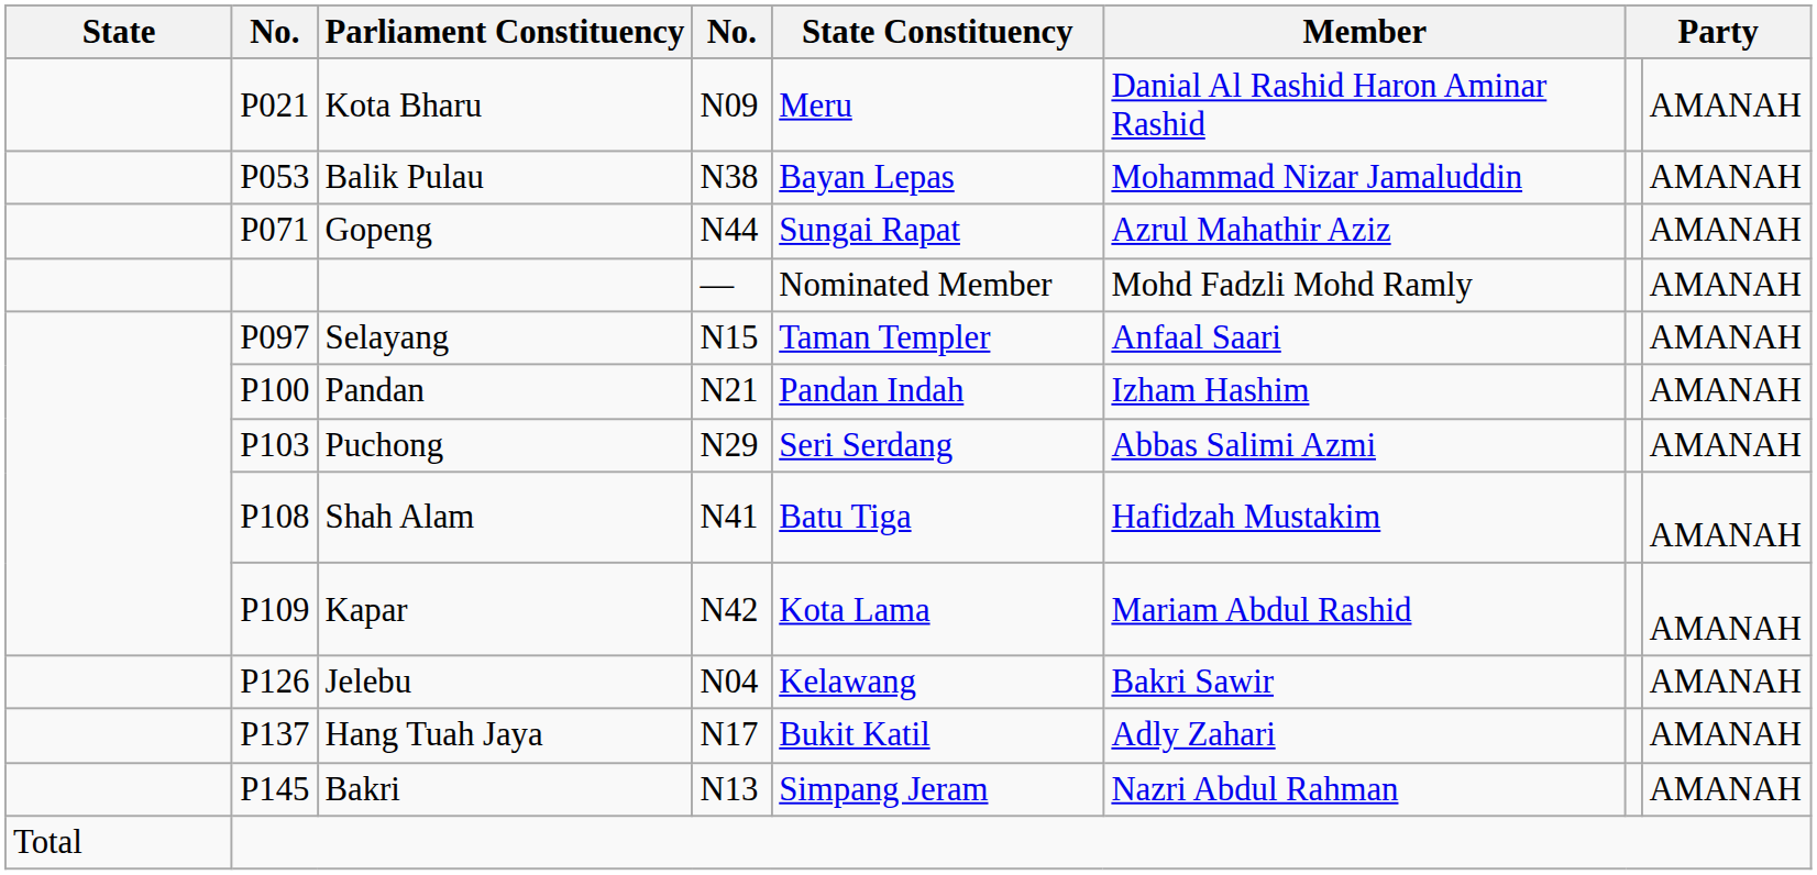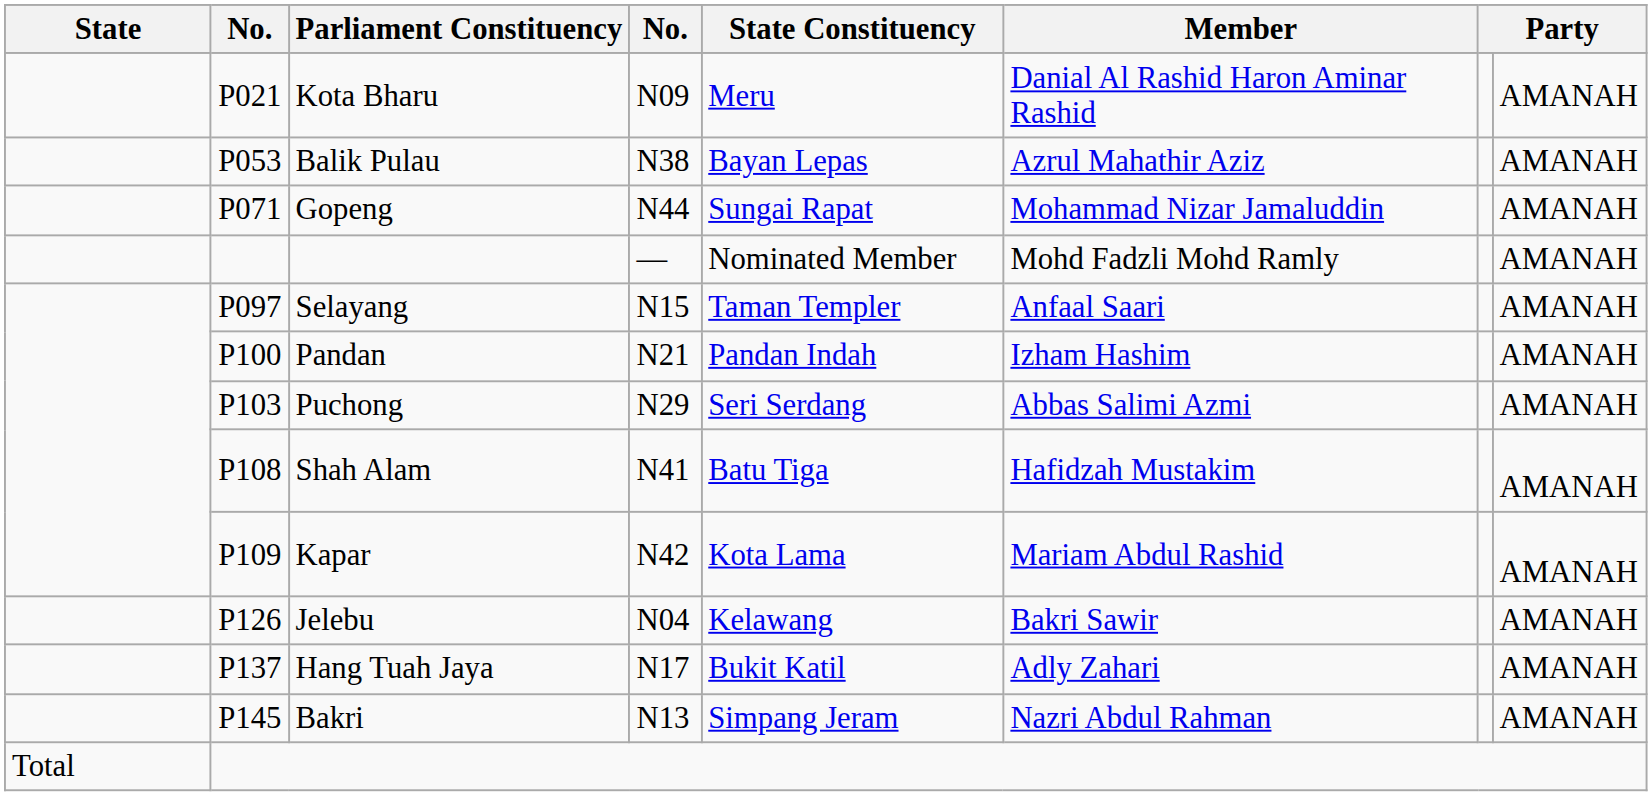Balik Pulau | Member: Mohammad Nizar Jamaluddin -> Azrul Mahathir Aziz
Gopeng | Member: Azrul Mahathir Aziz -> Mohammad Nizar Jamaluddin
